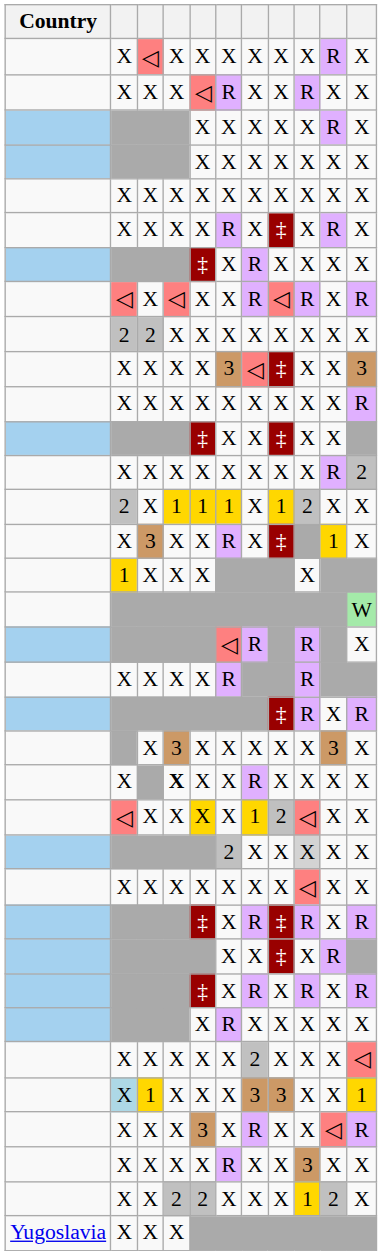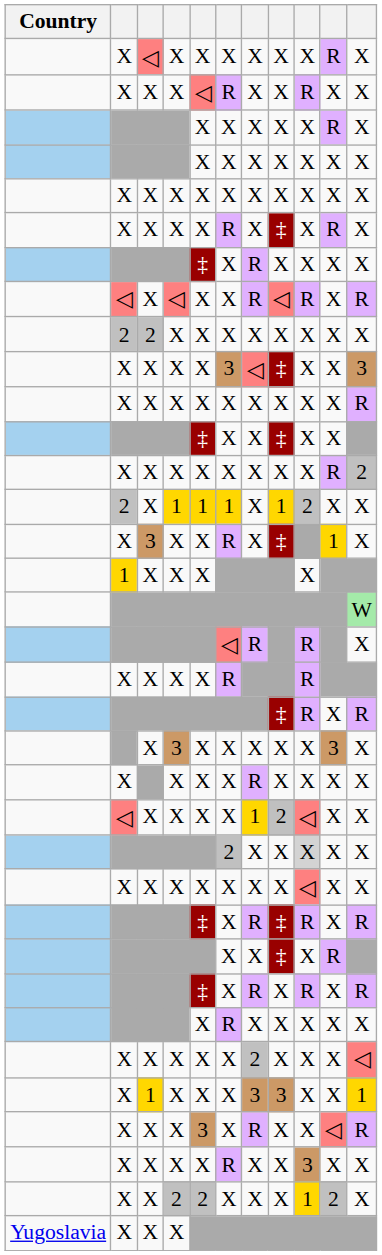row 23 | column 4: bold -> normal
row 24 | column 5: gold background -> no background
row 32 | column 2: lightblue background -> no background
